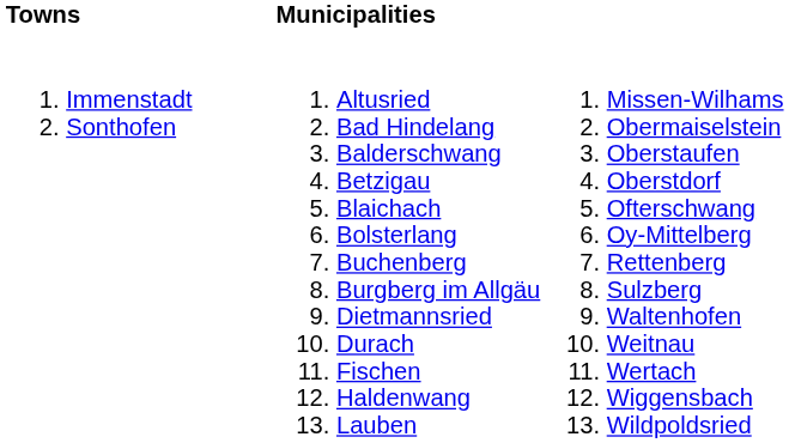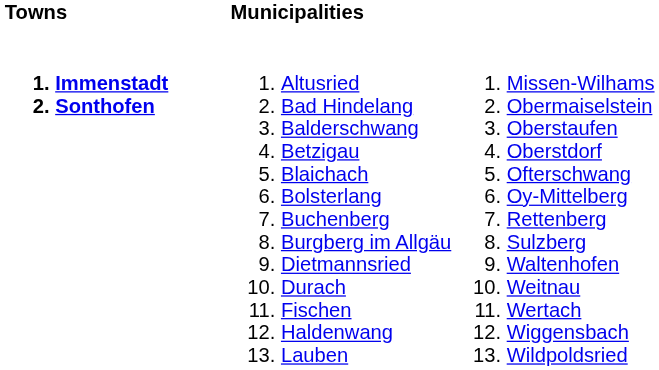Immenstadt Sonthofen | Towns: normal -> bold
